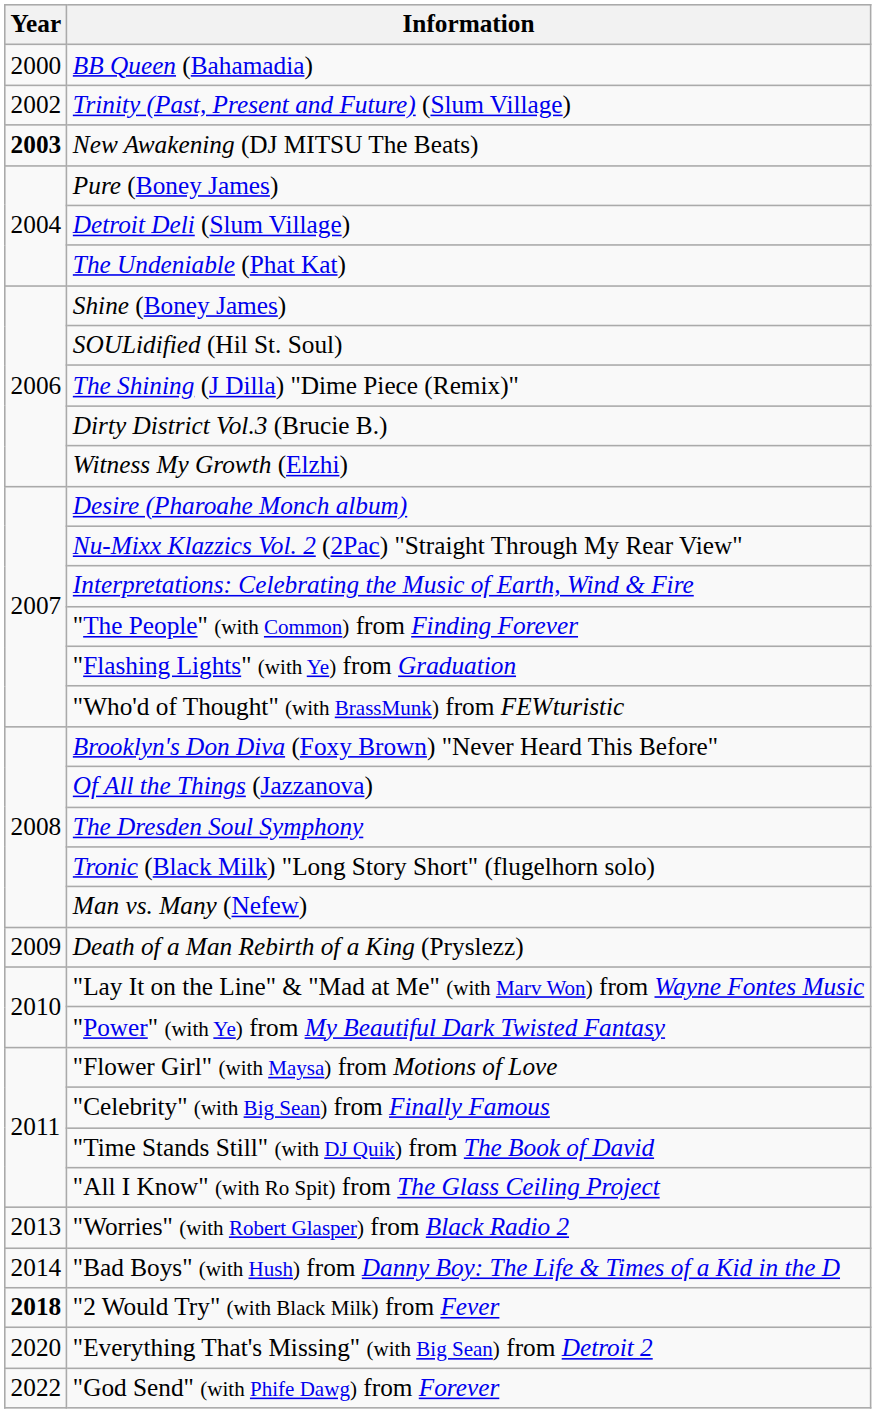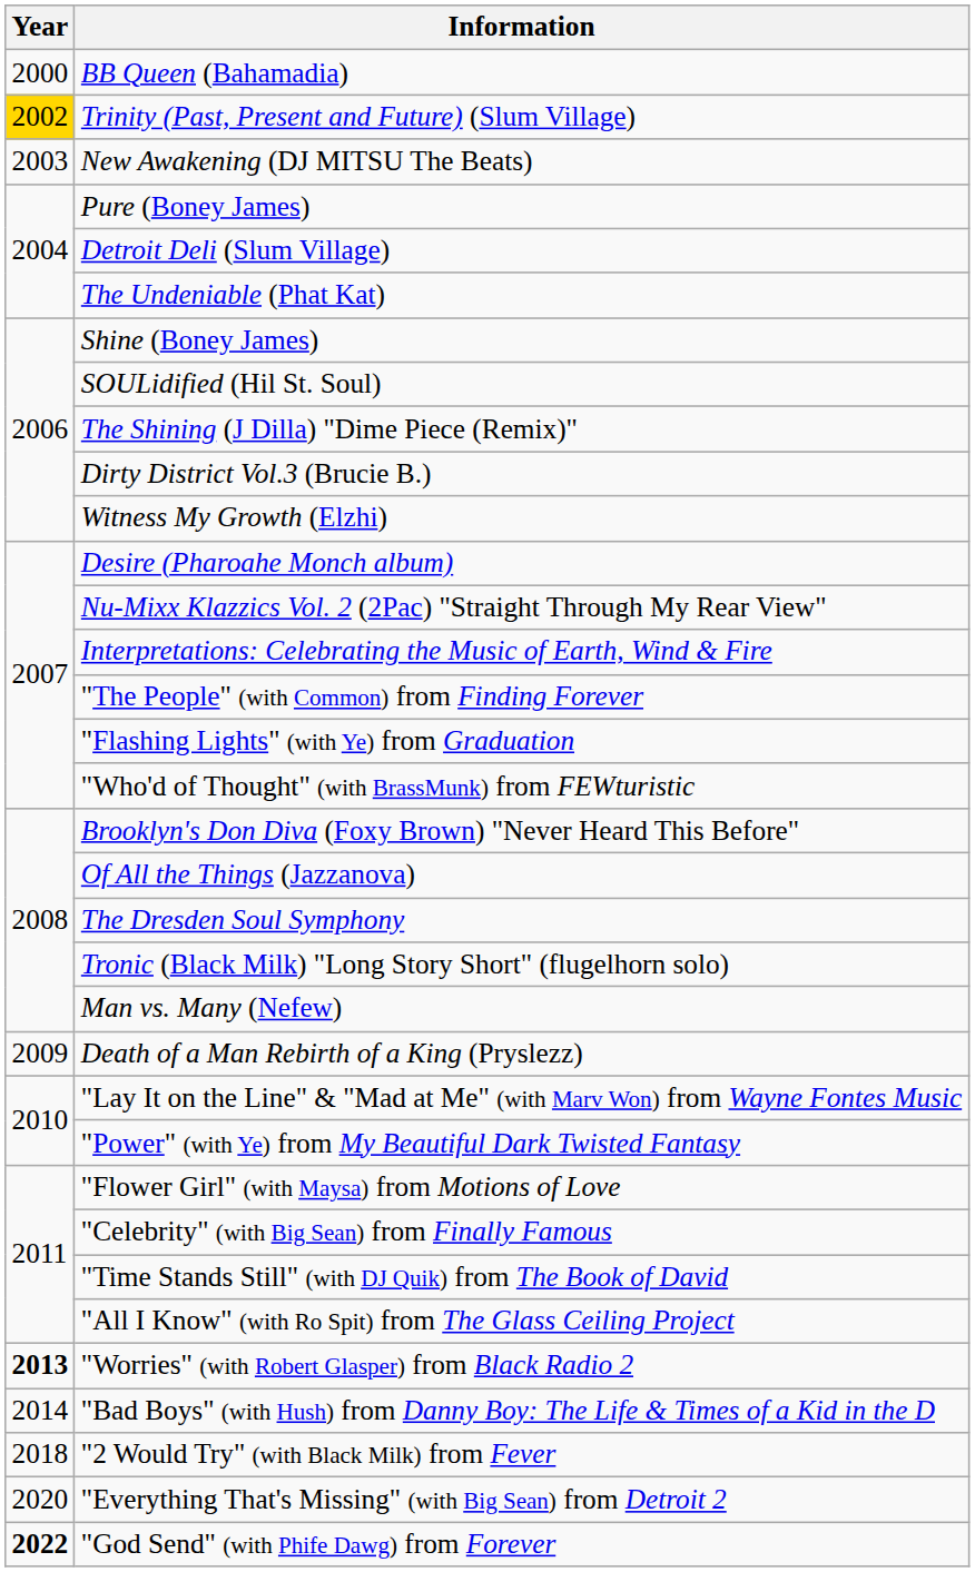Trinity (Past, Present and Future) (Slum Village) | Year: no background -> gold background
New Awakening (DJ MITSU The Beats) | Year: bold -> normal
"Worries" (with Robert Glasper) from Black Radio 2 | Year: normal -> bold
"2 Would Try" (with Black Milk) from Fever | Year: bold -> normal
"God Send" (with Phife Dawg) from Forever | Year: normal -> bold
